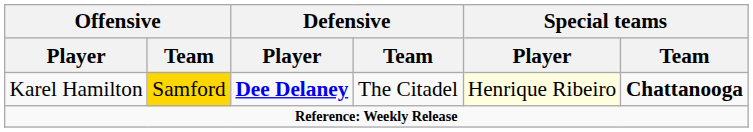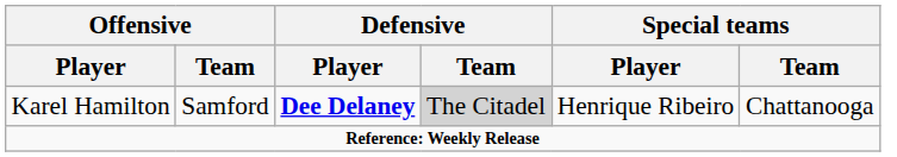Karel Hamilton | Offensive / Team: gold background -> no background
Karel Hamilton | Defensive / Team: no background -> lightgrey background
Karel Hamilton | Special teams / Player: lightyellow background -> no background
Karel Hamilton | Special teams / Team: bold -> normal
